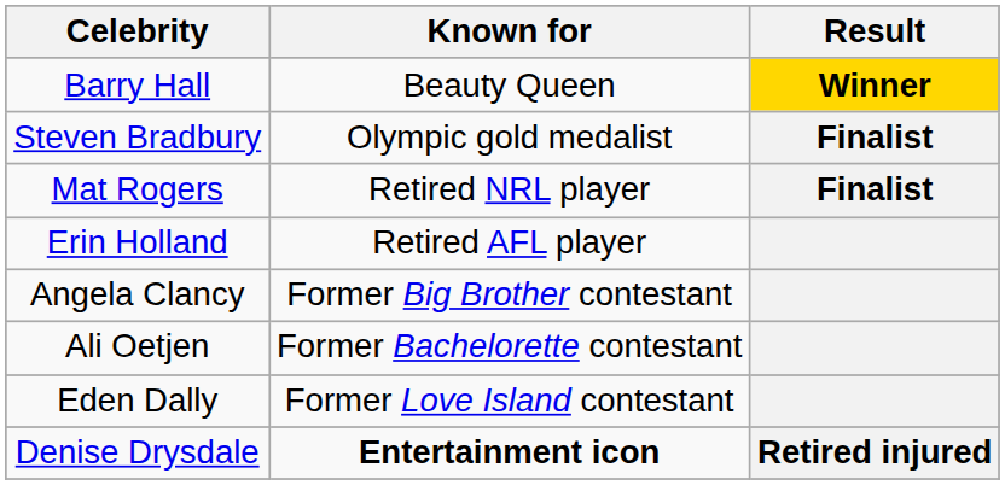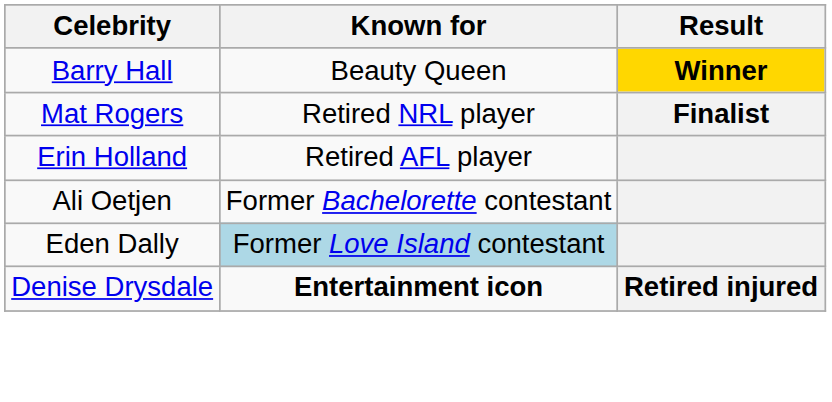- row: Steven Bradbury | Olympic gold medalist | Finalist
- row: Angela Clancy | Former Big Brother contestant
Eden Dally | Known for: no background -> lightblue background
